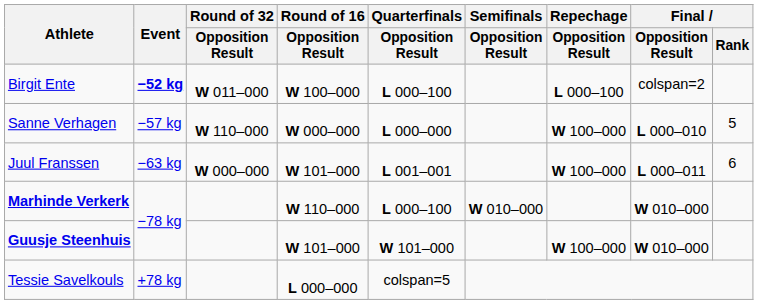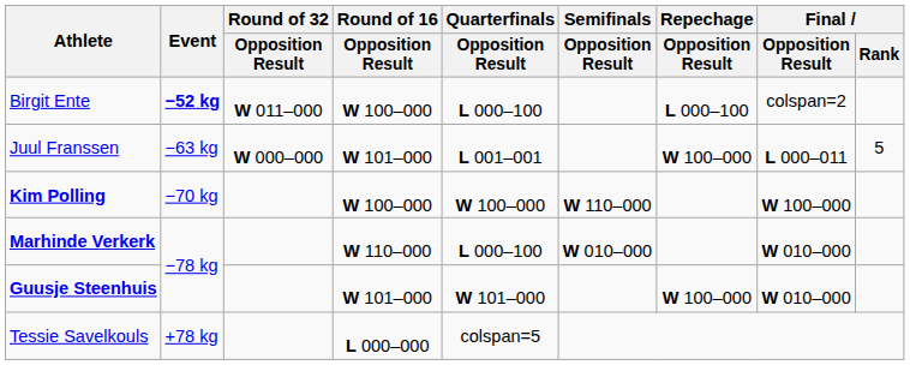- row: Sanne Verhagen | −57 kg | W 110–000 | W 000–000 | L 000–000 | W 100–000 | L 000–010 | 5
Juul Franssen | Final / Rank: 6 -> 5
+ row: Kim Polling | −70 kg | W 100–000 | W 100–000 | W 110–000 | W 100–000
